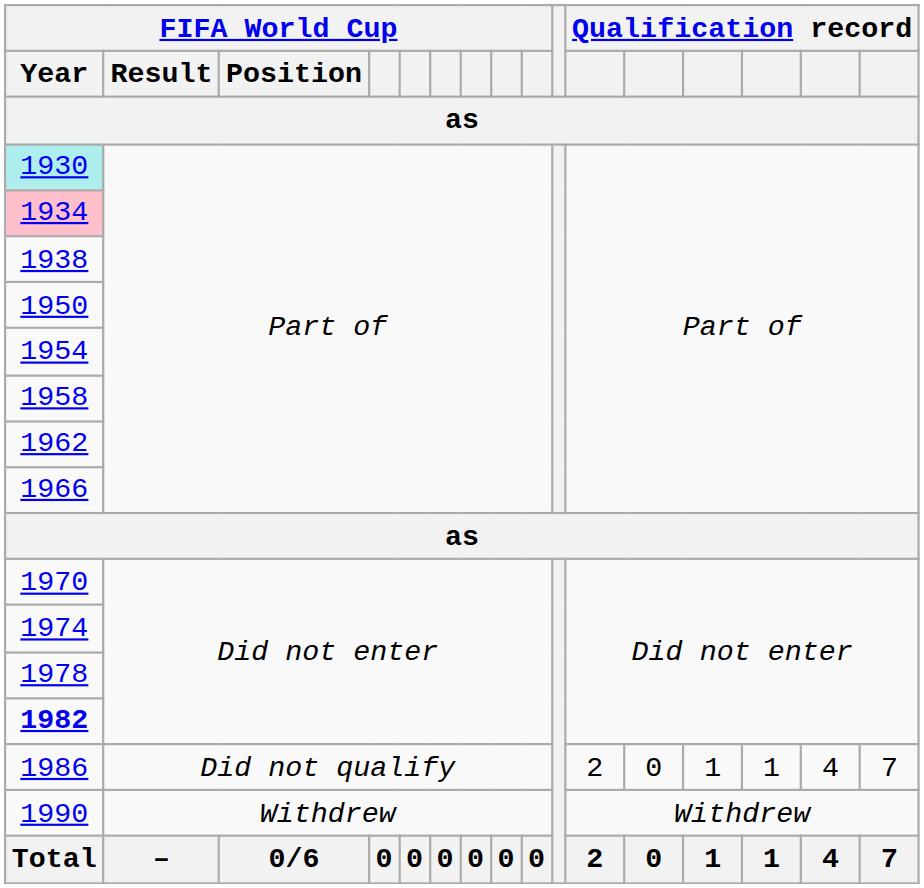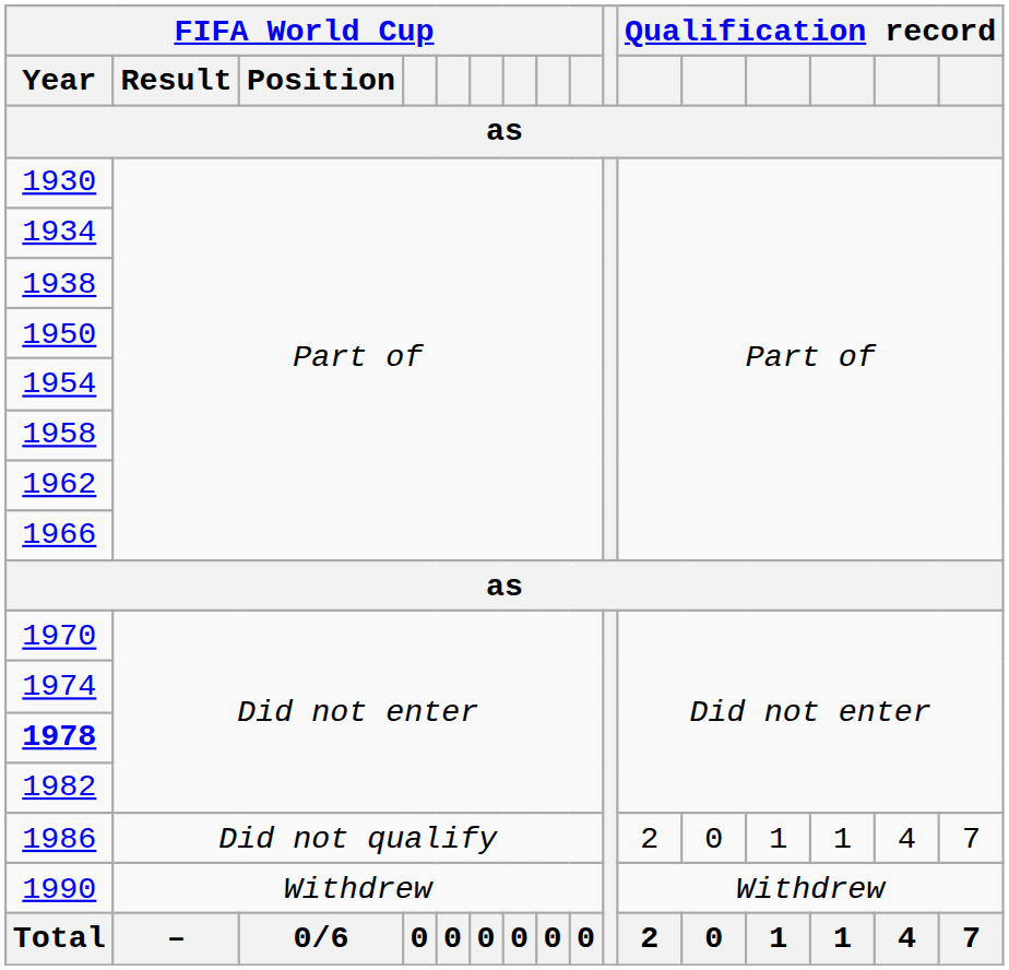1930 | FIFA World Cup / Year / as: paleturquoise background -> no background
1934 | FIFA World Cup / Year / as: pink background -> no background
1978 | FIFA World Cup / Year / as: normal -> bold
1982 | FIFA World Cup / Year / as: bold -> normal
